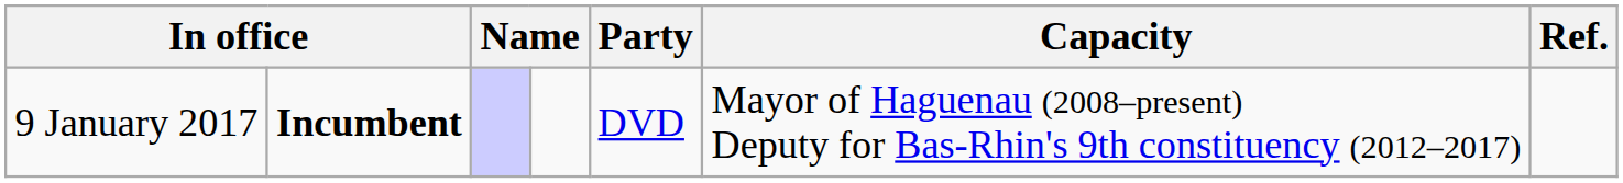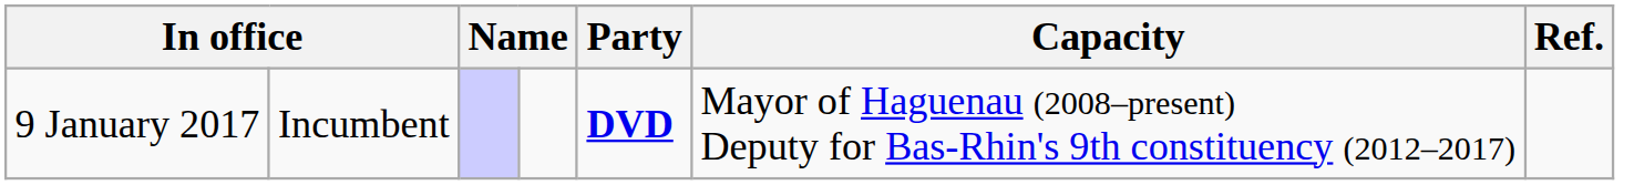9 January 2017 | column 2: bold -> normal
9 January 2017 | Party: normal -> bold
